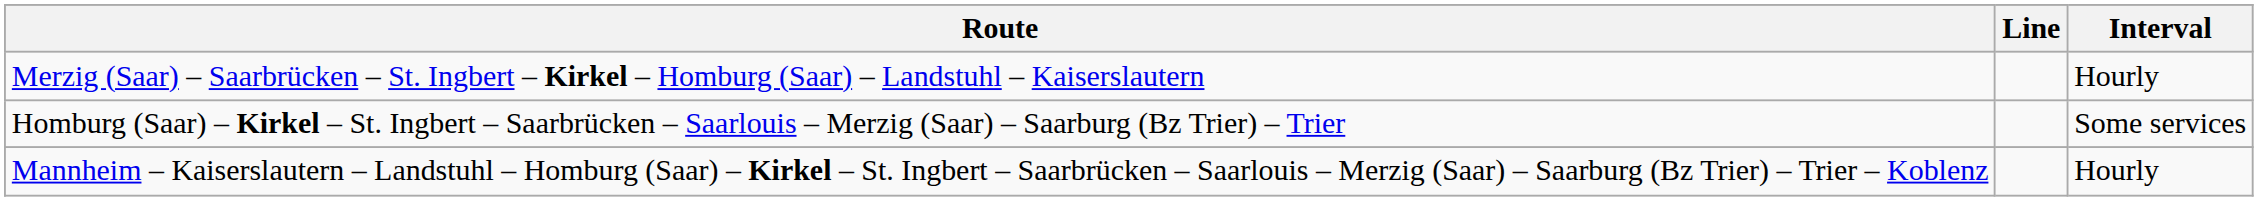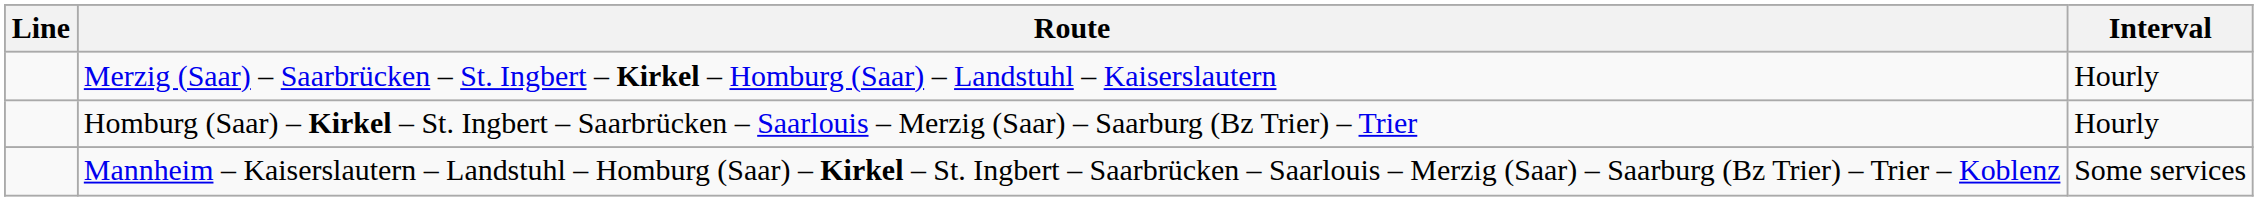columns swapped: Line <-> Route
row 3 | Interval: Some services -> Hourly
row 4 | Interval: Hourly -> Some services
